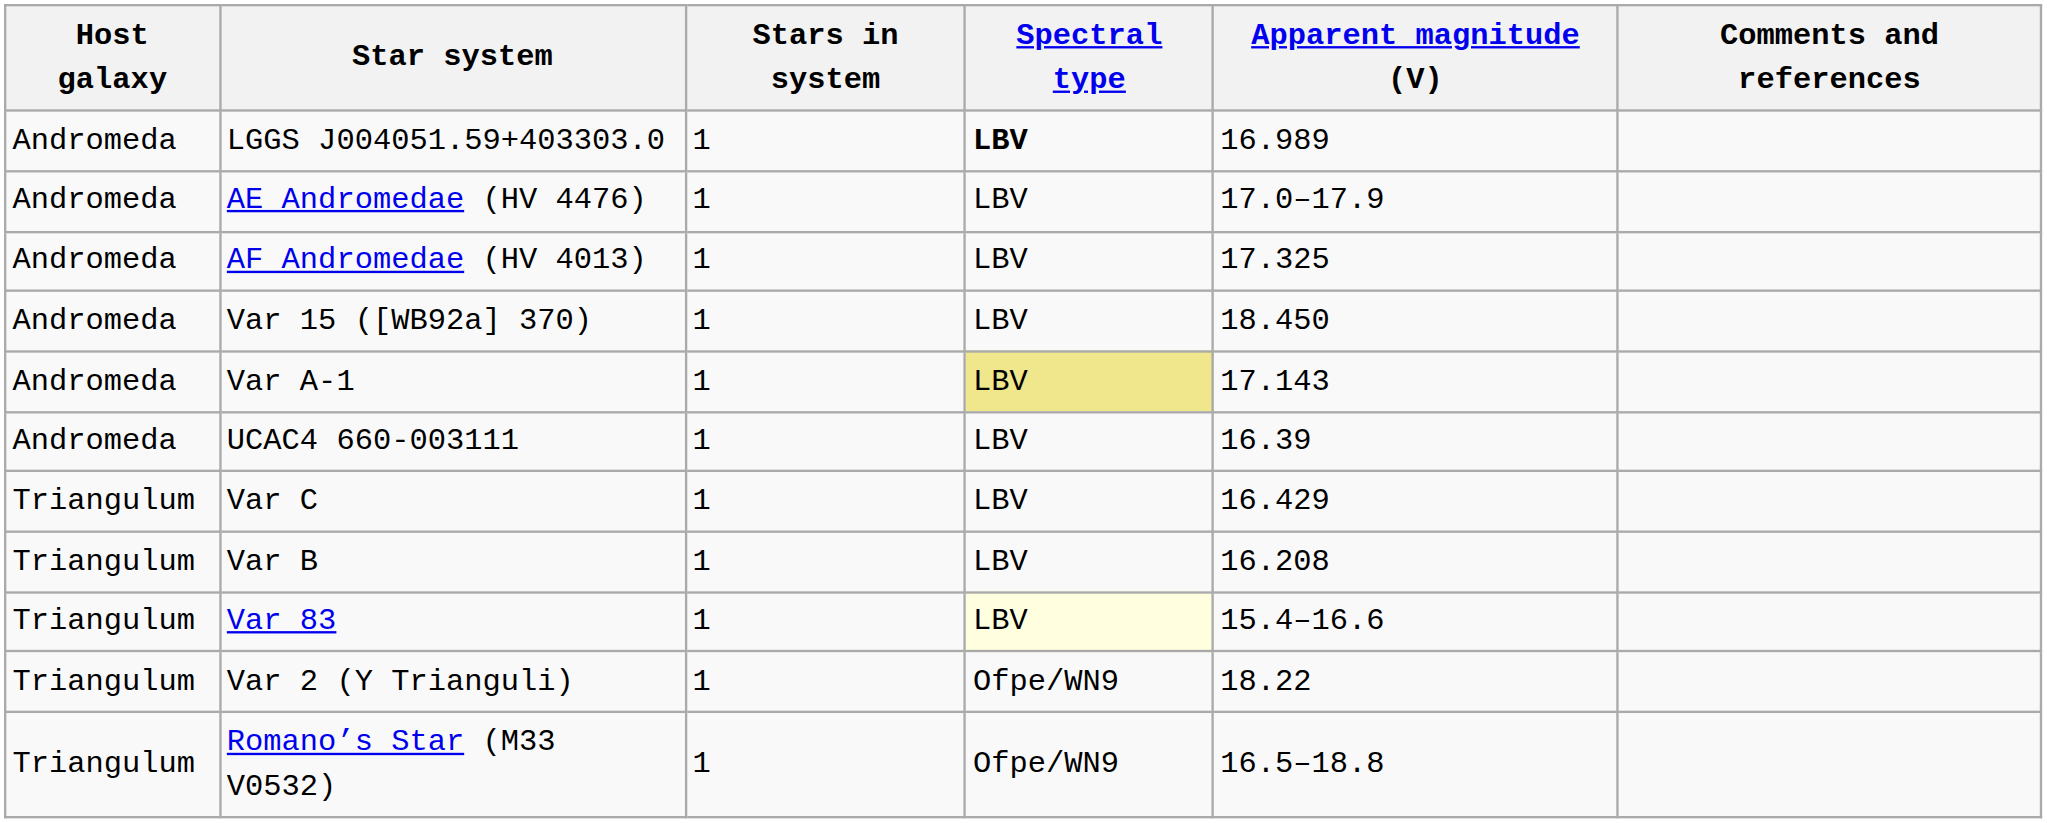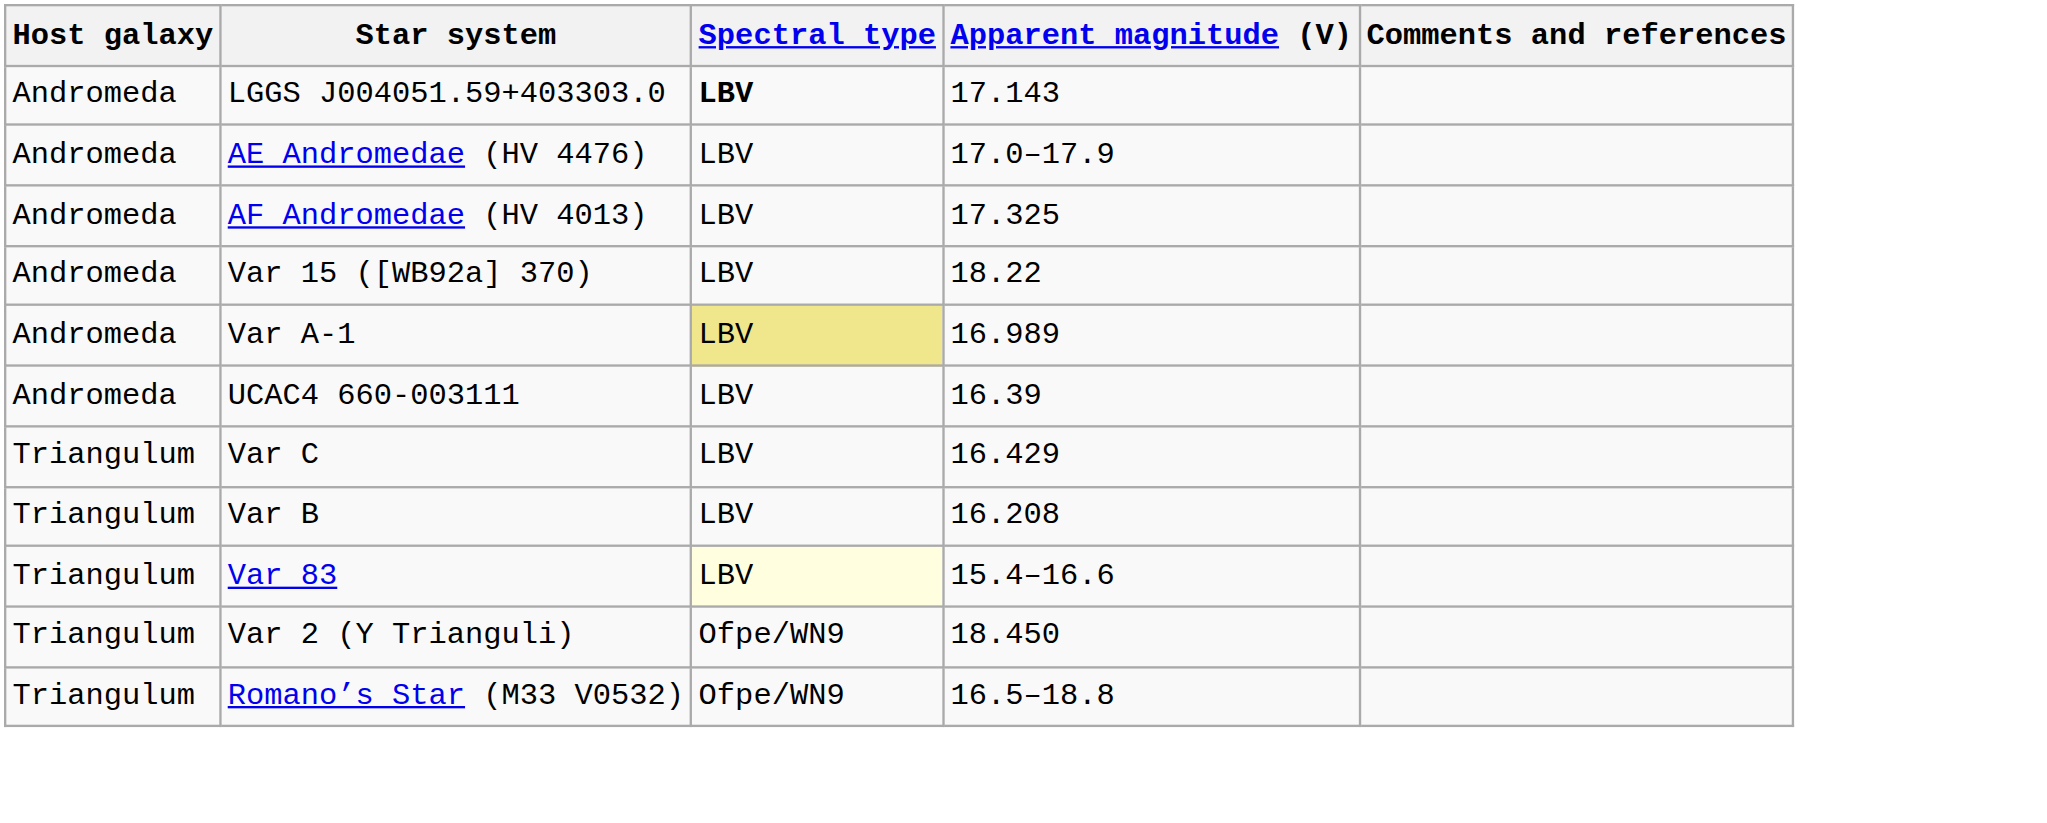- column: Stars in system | 1 | 1 | 1 | 1 | 1 | 1 | 1 | 1 | 1 | 1 | 1
LGGS J004051.59+403303.0 | Apparent magnitude (V): 16.989 -> 17.143
Var 15 ([WB92a] 370) | Apparent magnitude (V): 18.450 -> 18.22
Var A-1 | Apparent magnitude (V): 17.143 -> 16.989
Var 2 (Y Trianguli) | Apparent magnitude (V): 18.22 -> 18.450
